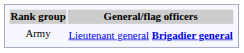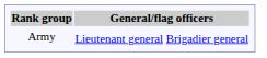Lieutenant general | column 3: bold -> normal
